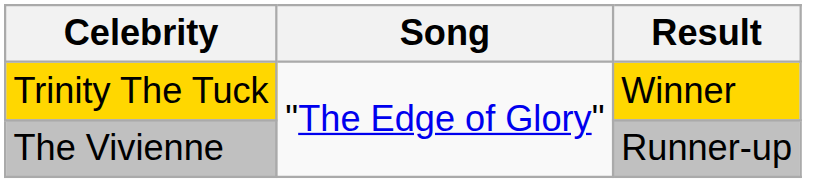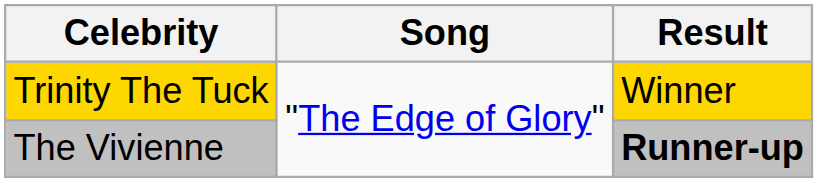The Vivienne | Result: normal -> bold
